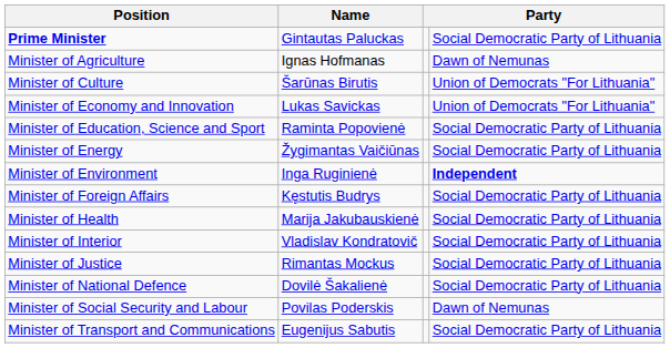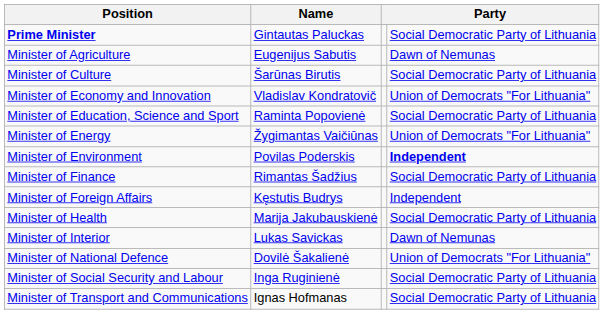Minister of Agriculture | Name: Ignas Hofmanas -> Eugenijus Sabutis
Minister of Culture | column 4: Union of Democrats "For Lithuania" -> Social Democratic Party of Lithuania
Minister of Economy and Innovation | Name: Lukas Savickas -> Vladislav Kondratovič
Minister of Energy | column 4: Social Democratic Party of Lithuania -> Union of Democrats "For Lithuania"
Minister of Environment | Name: Inga Ruginienė -> Povilas Poderskis
+ row: Minister of Finance | Rimantas Šadžius | Social Democratic Party of Lithuania
Minister of Foreign Affairs | column 4: Social Democratic Party of Lithuania -> Independent
Minister of Interior | Name: Vladislav Kondratovič -> Lukas Savickas
Minister of Interior | column 4: Social Democratic Party of Lithuania -> Dawn of Nemunas
- row: Minister of Justice | Rimantas Mockus | Social Democratic Party of Lithuania
Minister of National Defence | column 4: Social Democratic Party of Lithuania -> Union of Democrats "For Lithuania"
Minister of Social Security and Labour | Name: Povilas Poderskis -> Inga Ruginienė
Minister of Social Security and Labour | column 4: Dawn of Nemunas -> Social Democratic Party of Lithuania
Minister of Transport and Communications | Name: Eugenijus Sabutis -> Ignas Hofmanas
